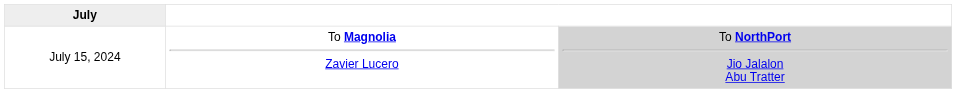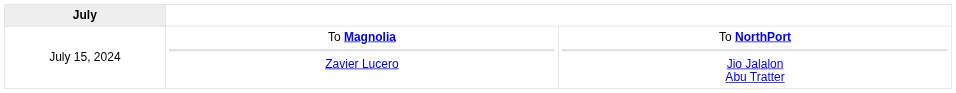July 15, 2024 | column 3: lightgrey background -> no background
